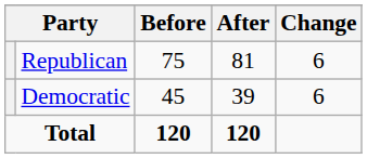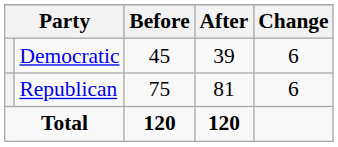rows swapped: Republican <-> Democratic
